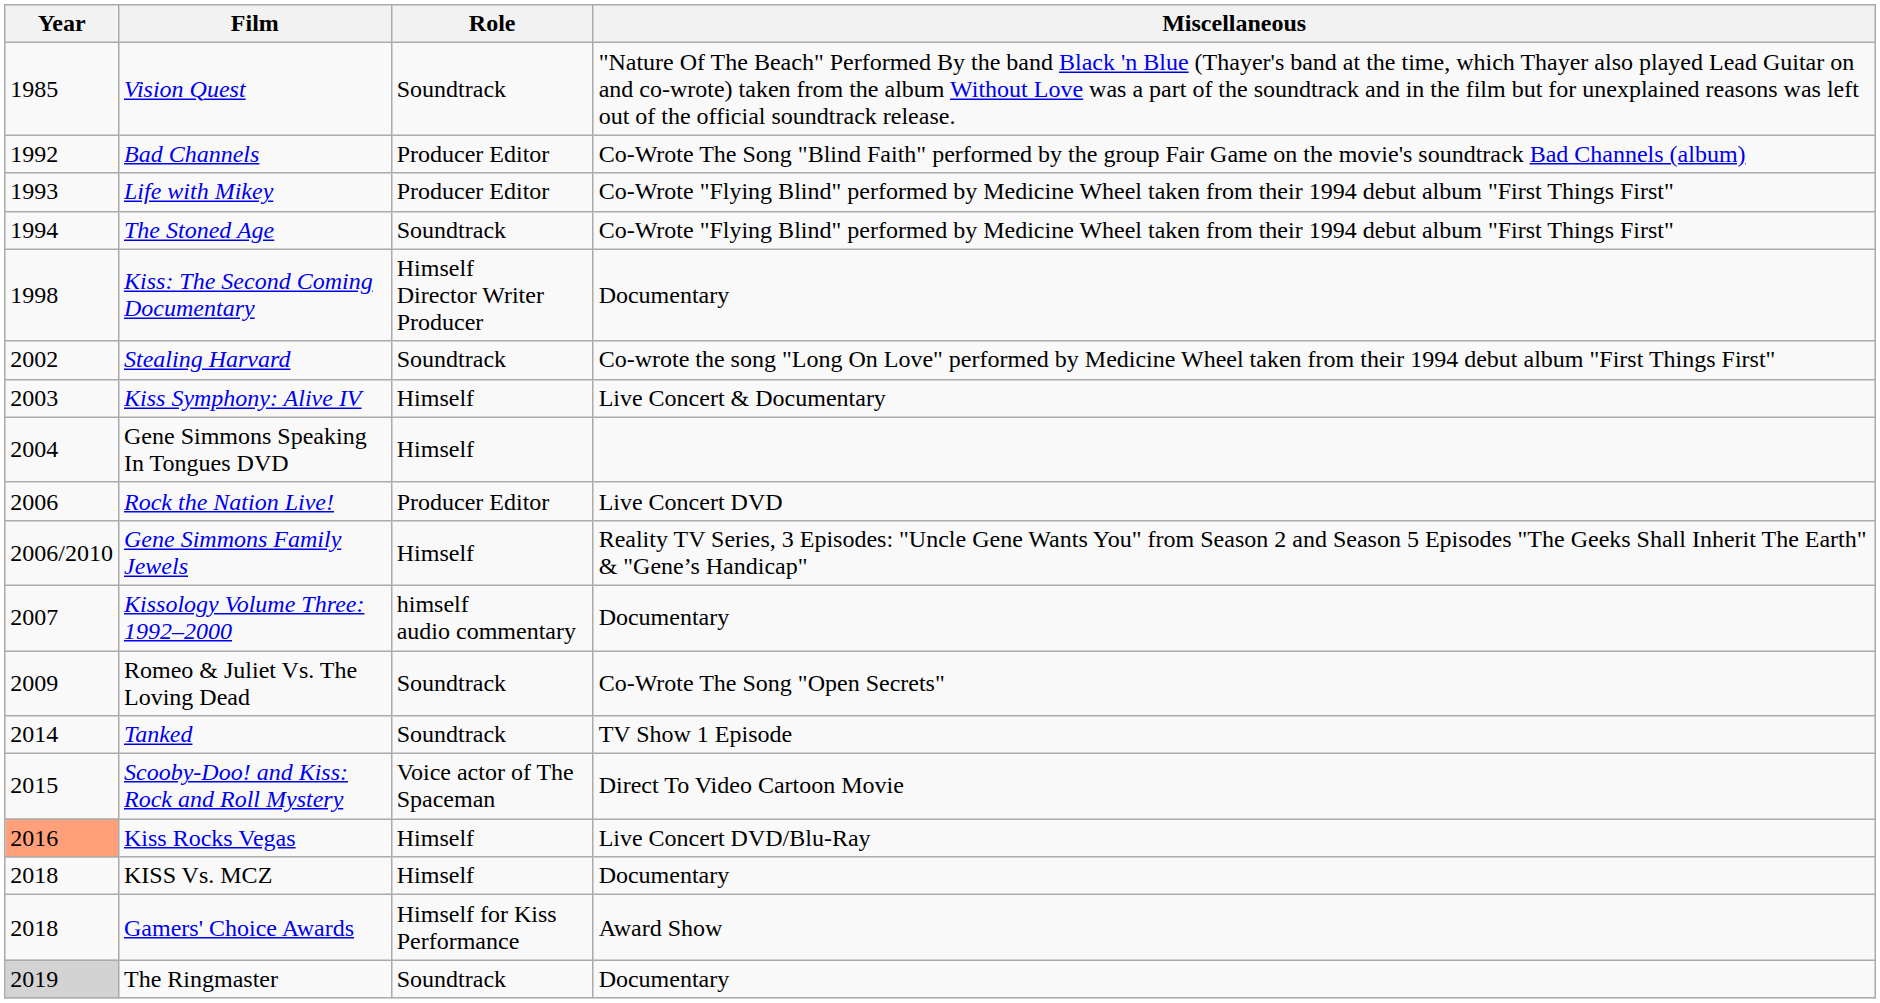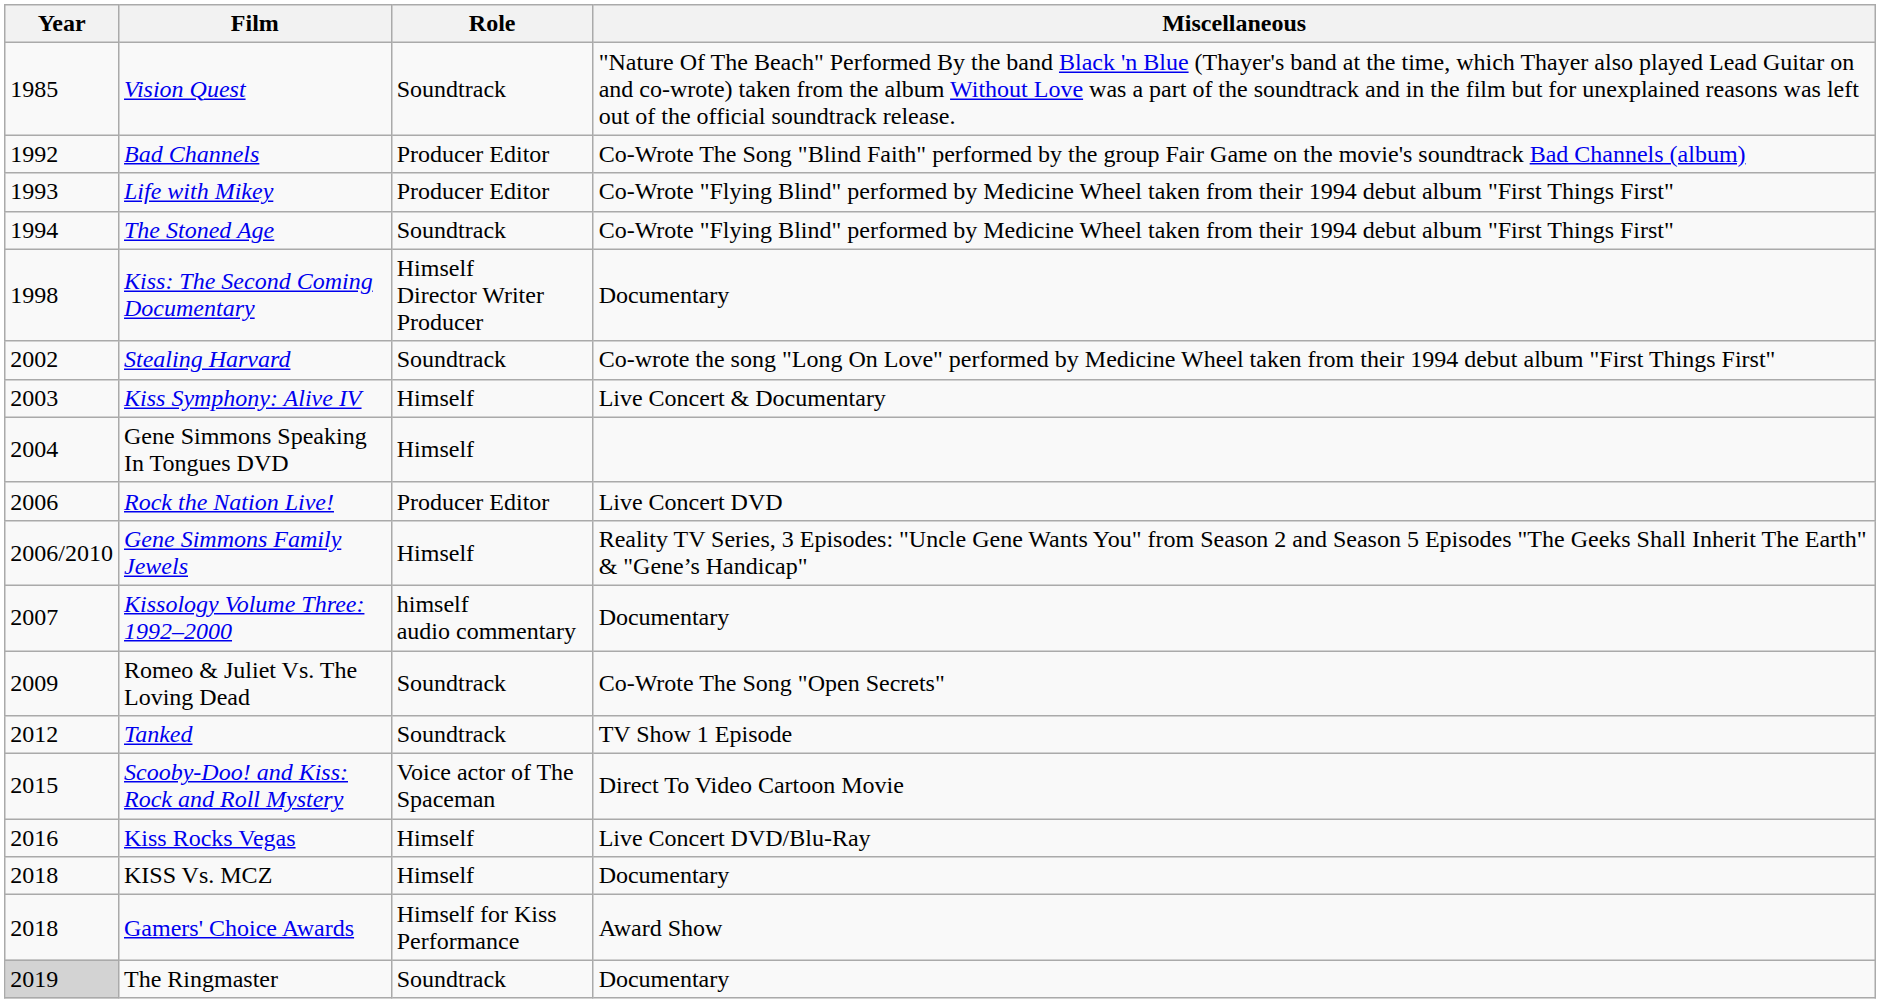Tanked | Year: 2014 -> 2012
Kiss Rocks Vegas | Year: lightsalmon background -> no background
